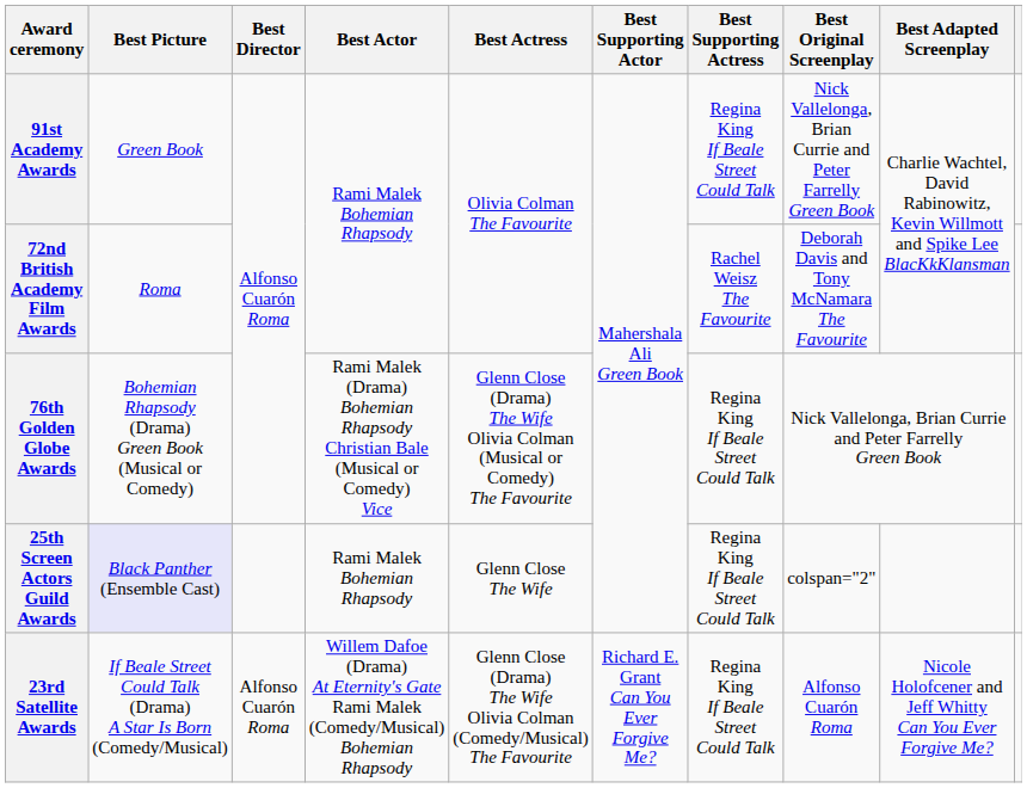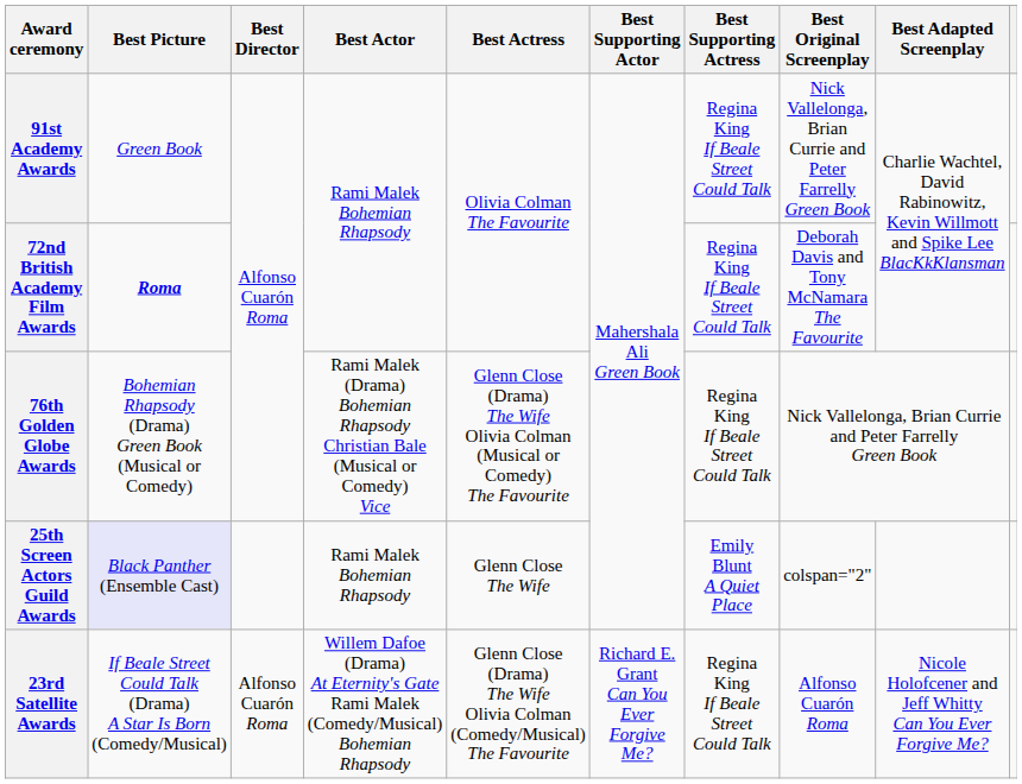72nd British Academy Film Awards | Best Picture: normal -> bold
72nd British Academy Film Awards | Best Supporting Actress: Rachel Weisz The Favourite -> Regina King If Beale Street Could Talk
25th Screen Actors Guild Awards | Best Supporting Actress: Regina King If Beale Street Could Talk -> Emily Blunt A Quiet Place
